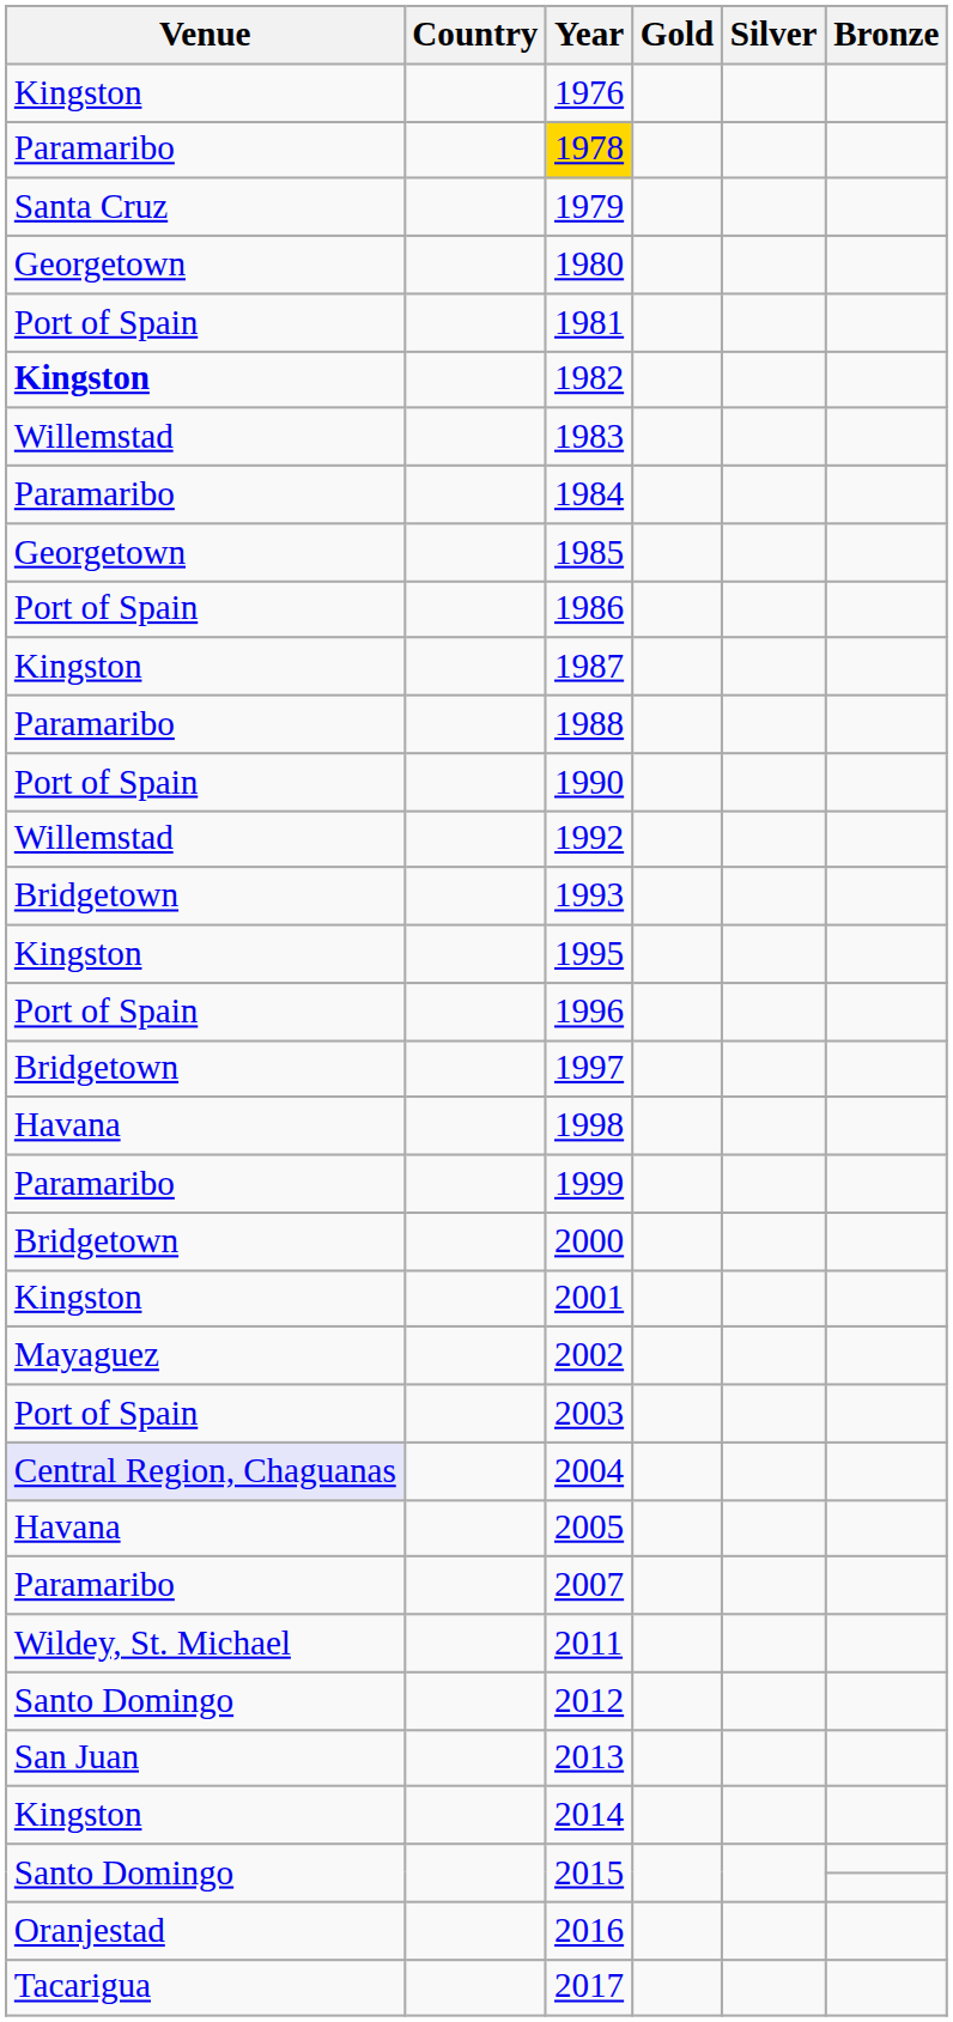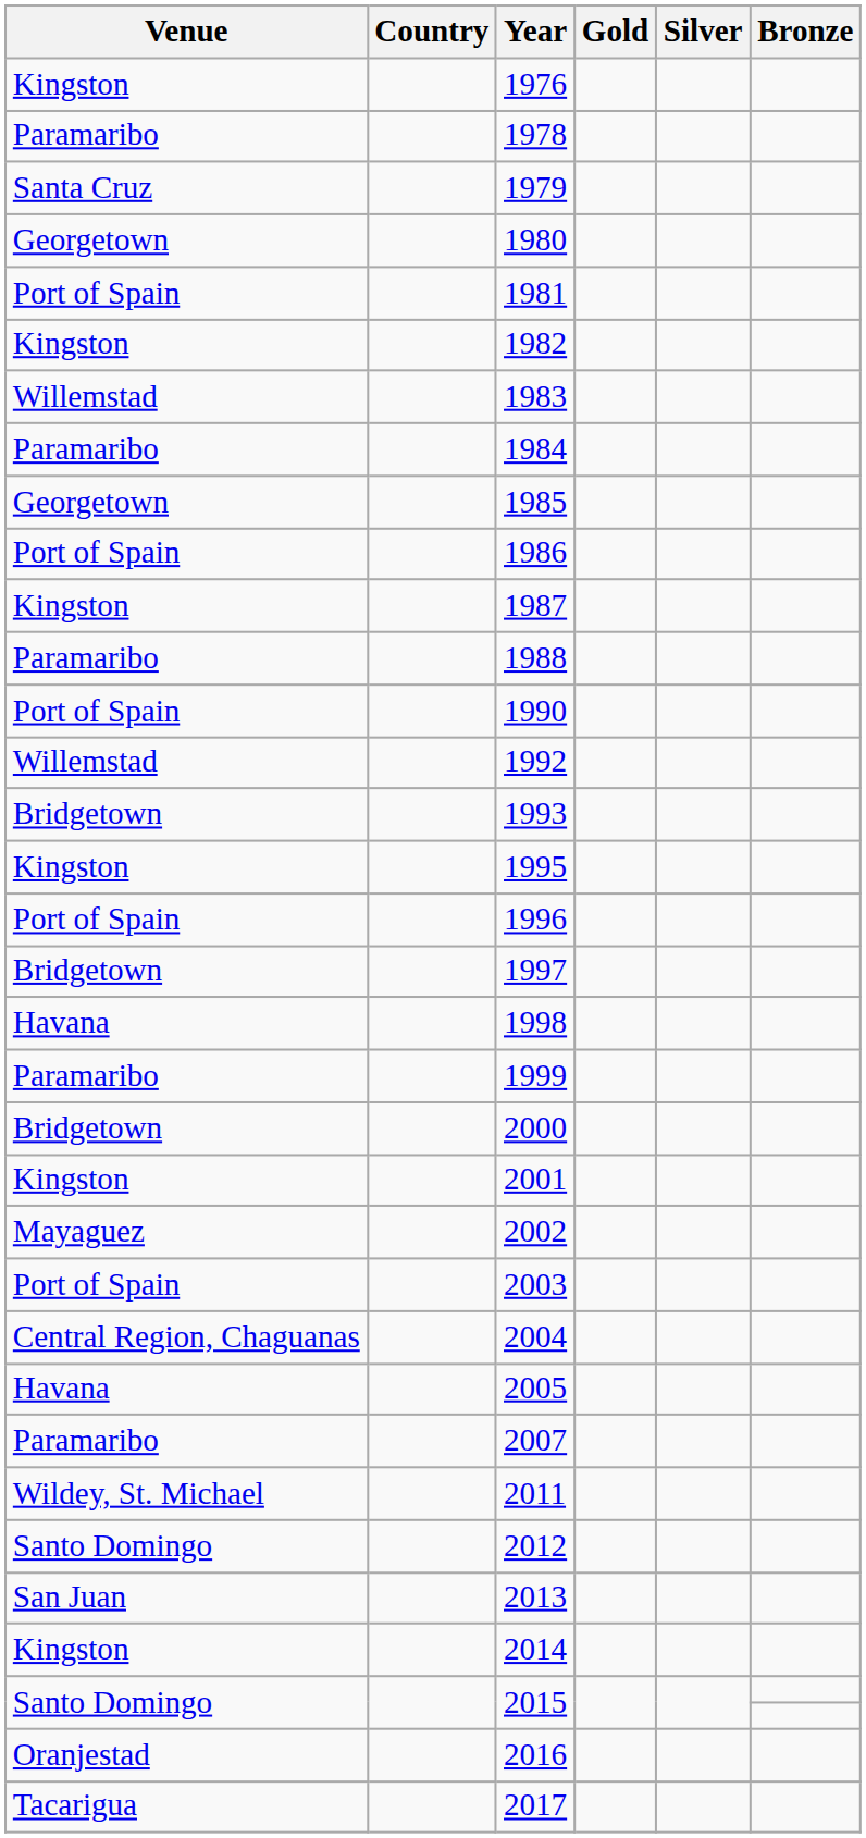1978 | Year: gold background -> no background
1982 | Venue: bold -> normal
2004 | Venue: lavender background -> no background
